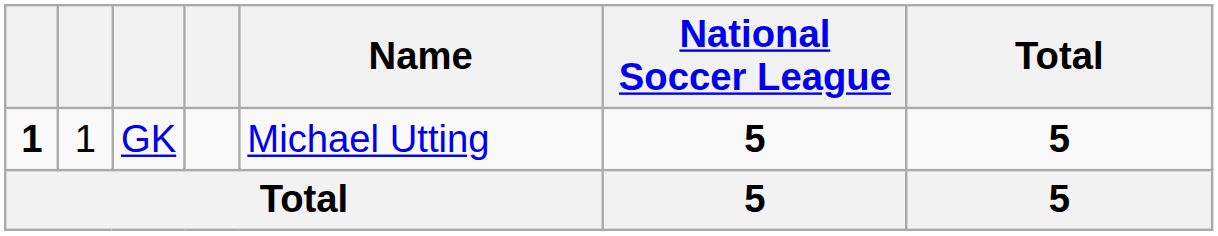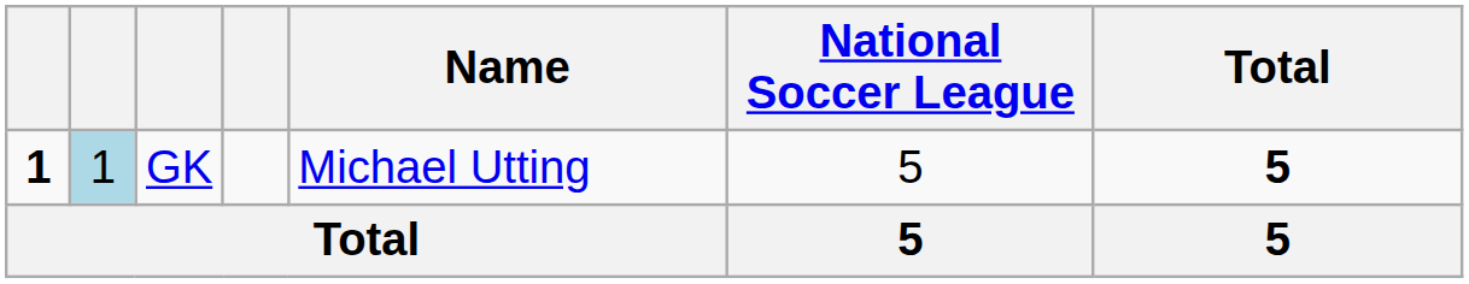GK | column 2: no background -> lightblue background
GK | National Soccer League: bold -> normal
